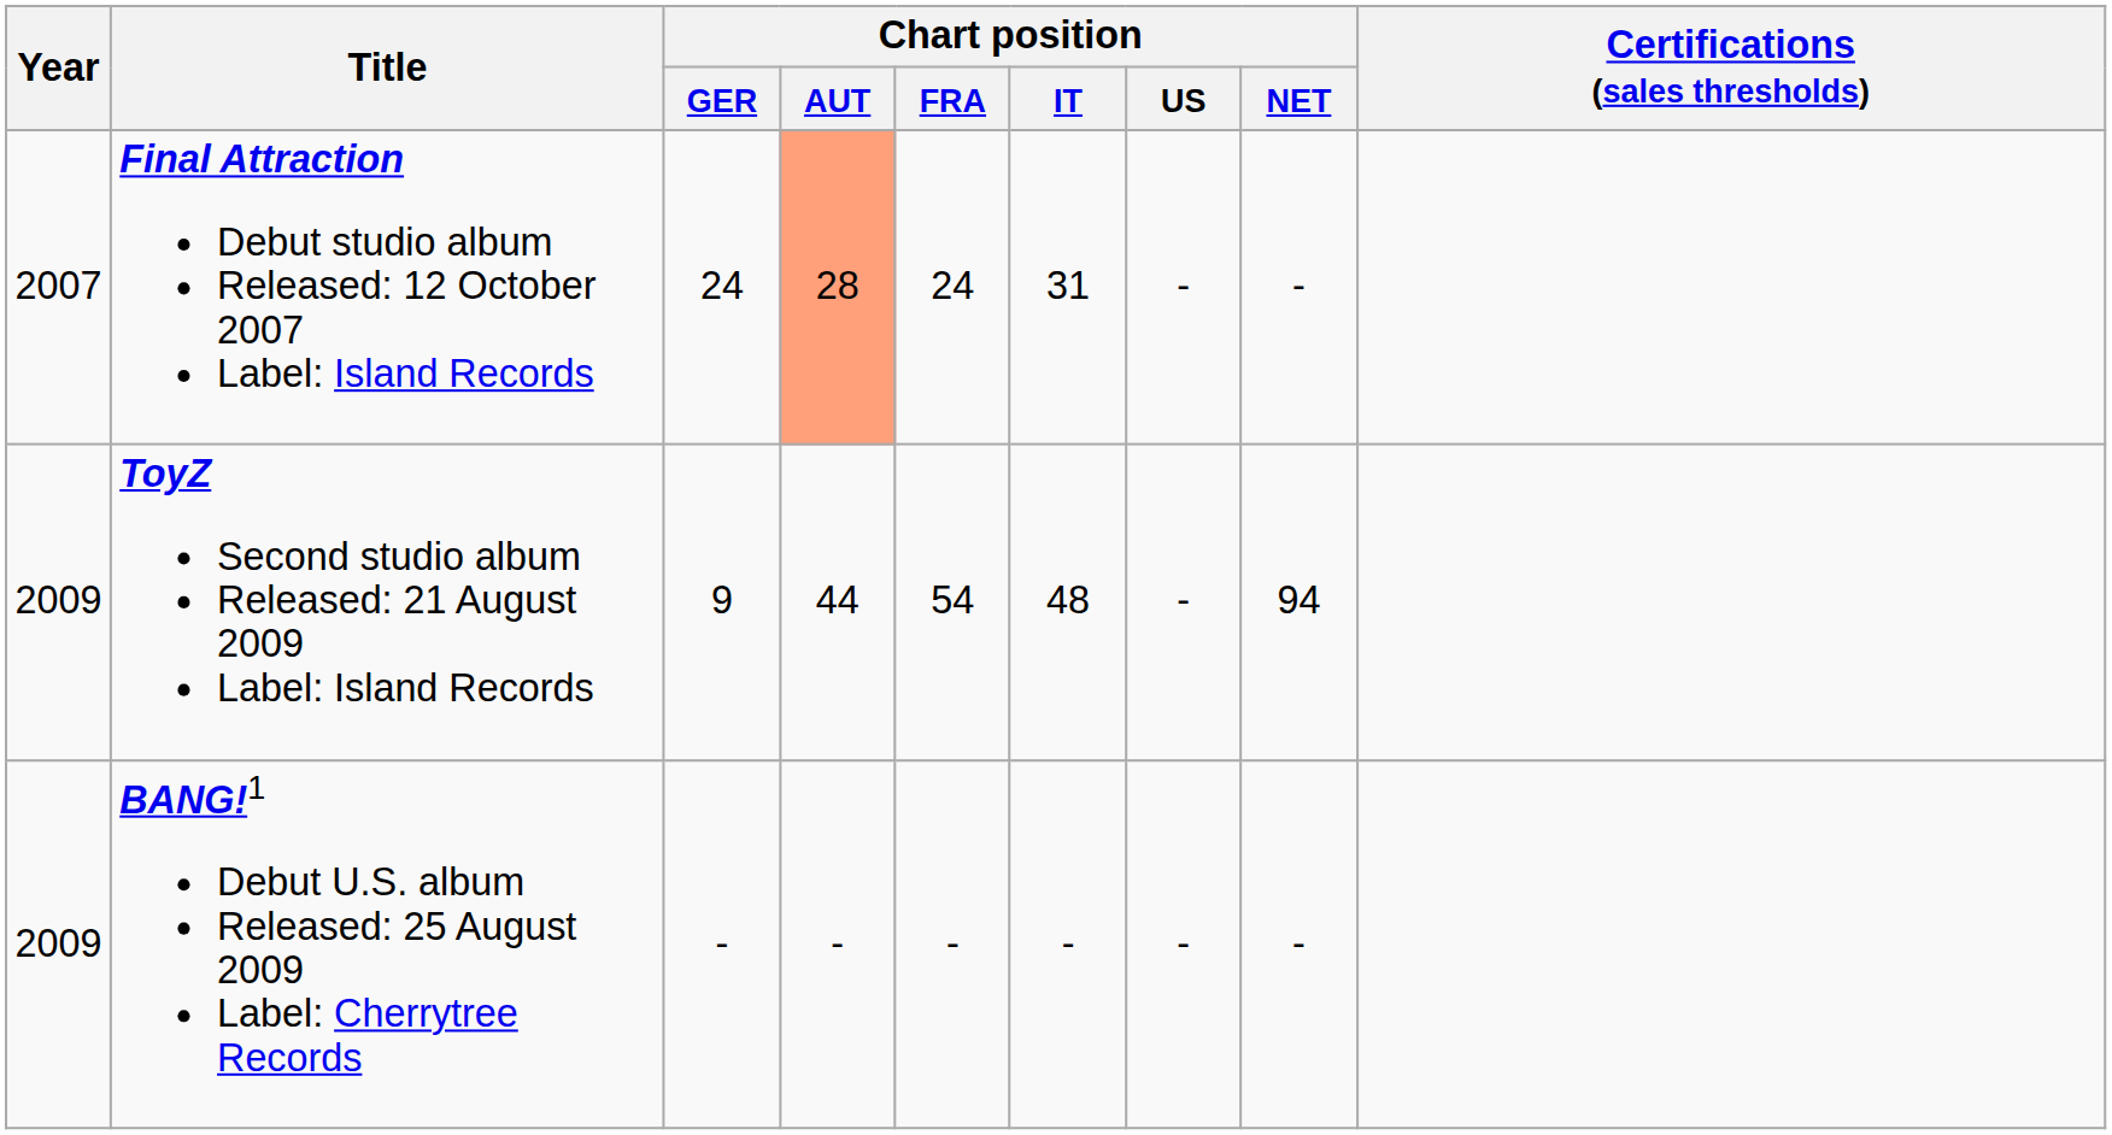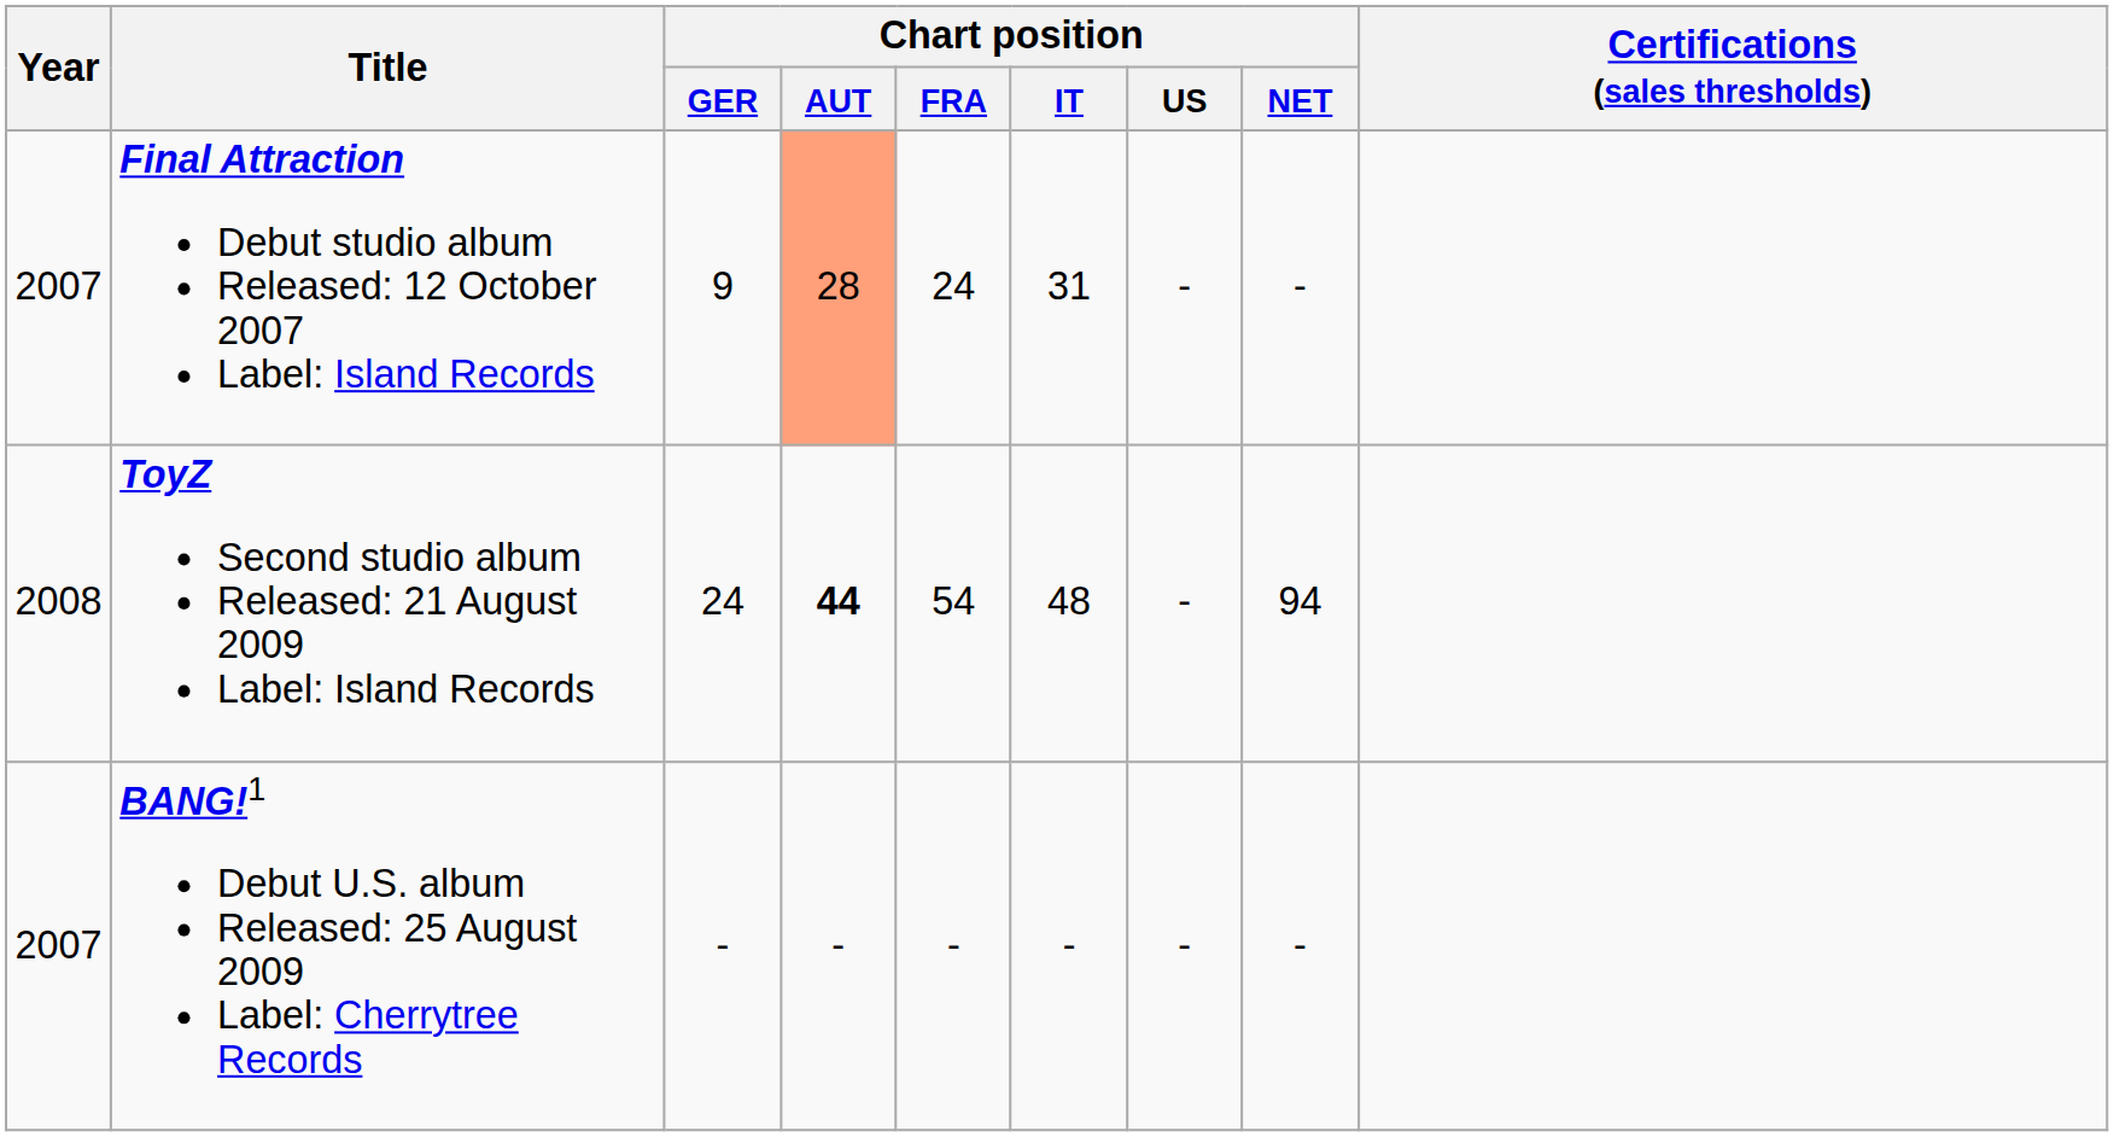row 3 | Chart position / GER: 24 -> 9
row 4 | Year: 2009 -> 2008
row 4 | Chart position / GER: 9 -> 24
row 4 | Chart position / AUT: normal -> bold
row 5 | Year: 2009 -> 2007
